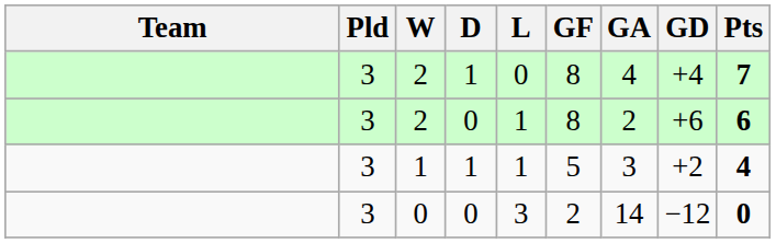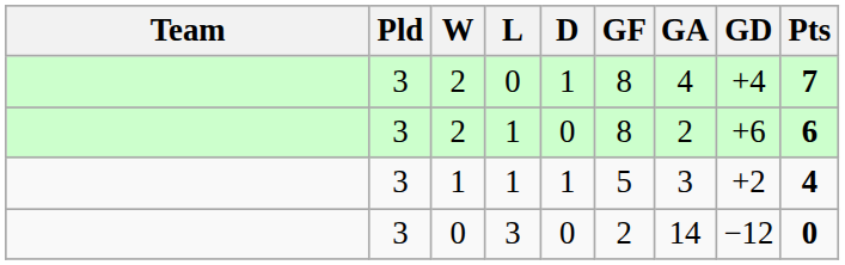columns swapped: D <-> L
